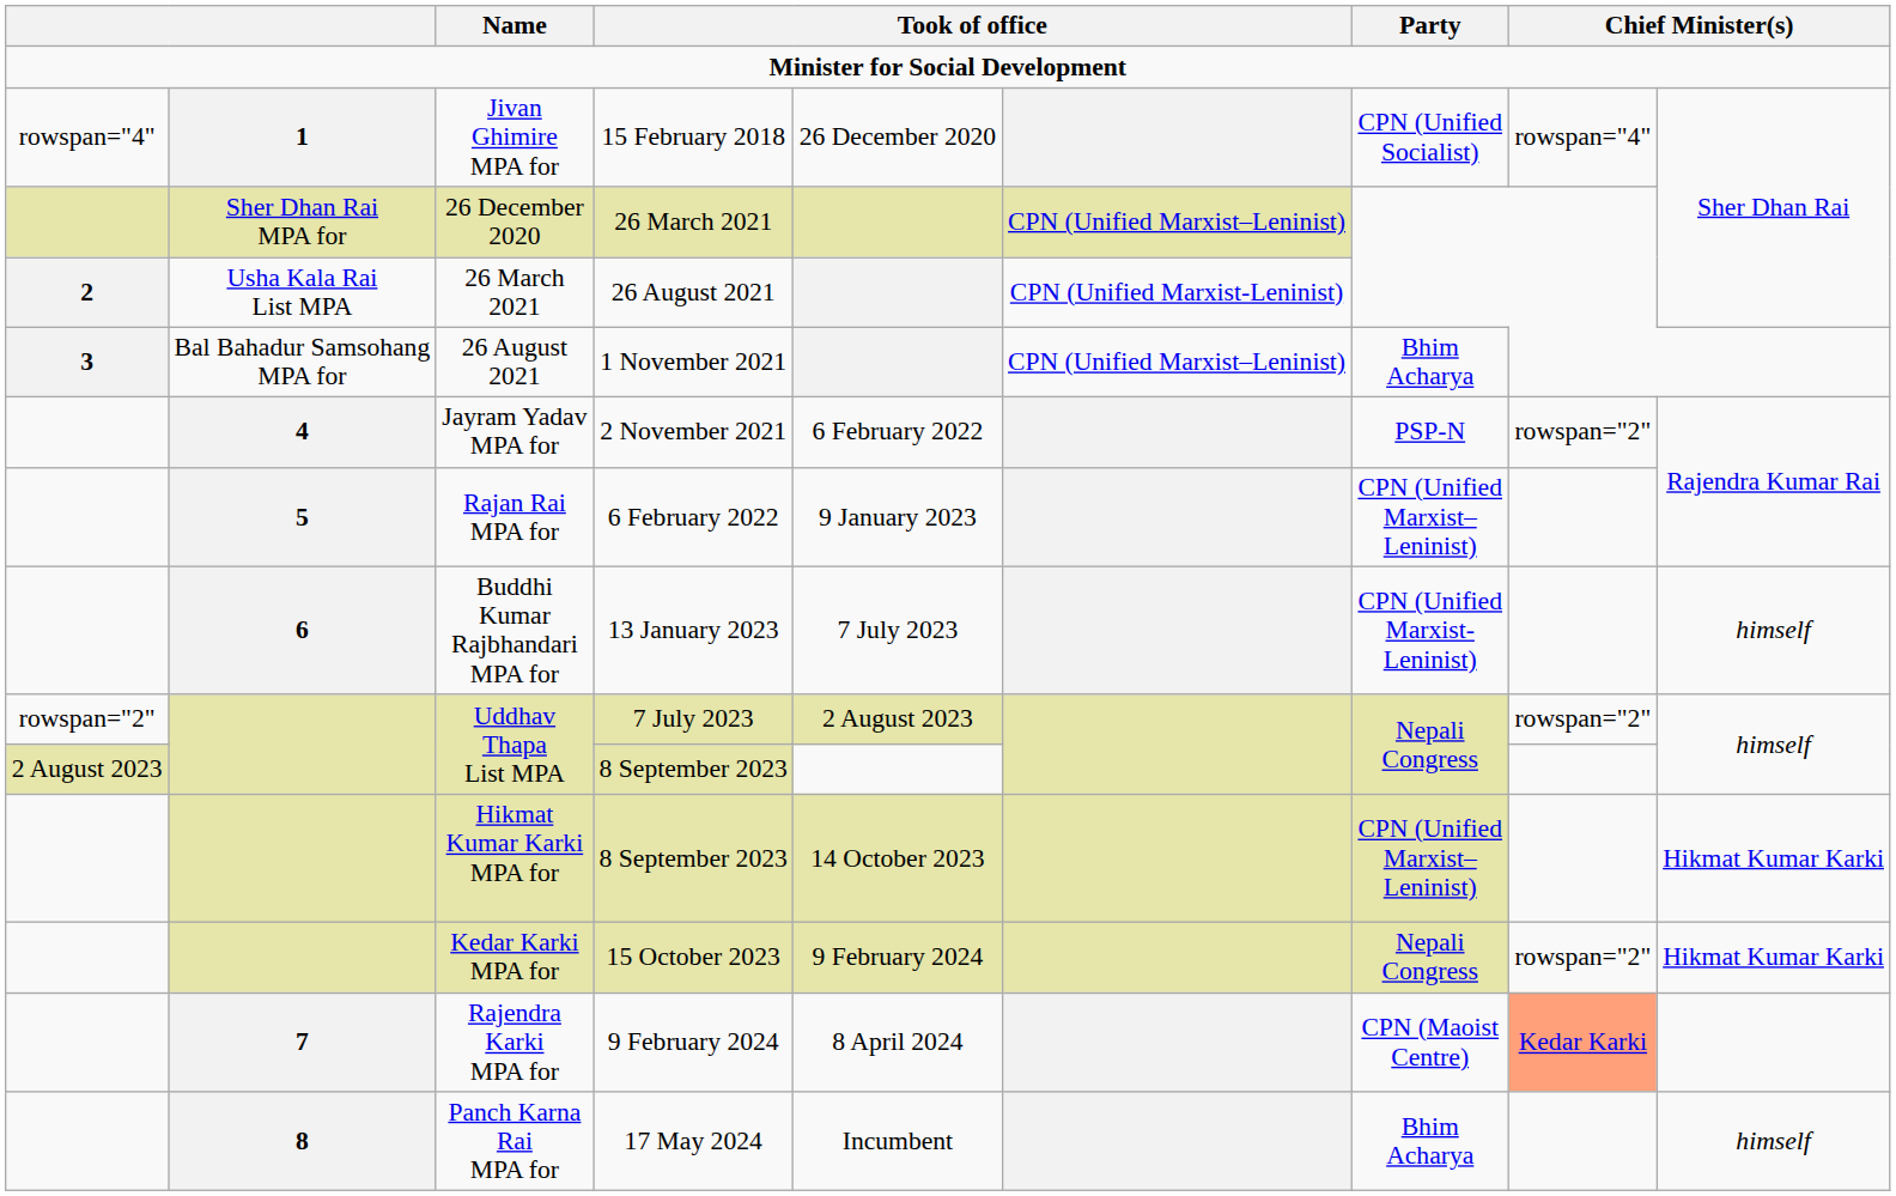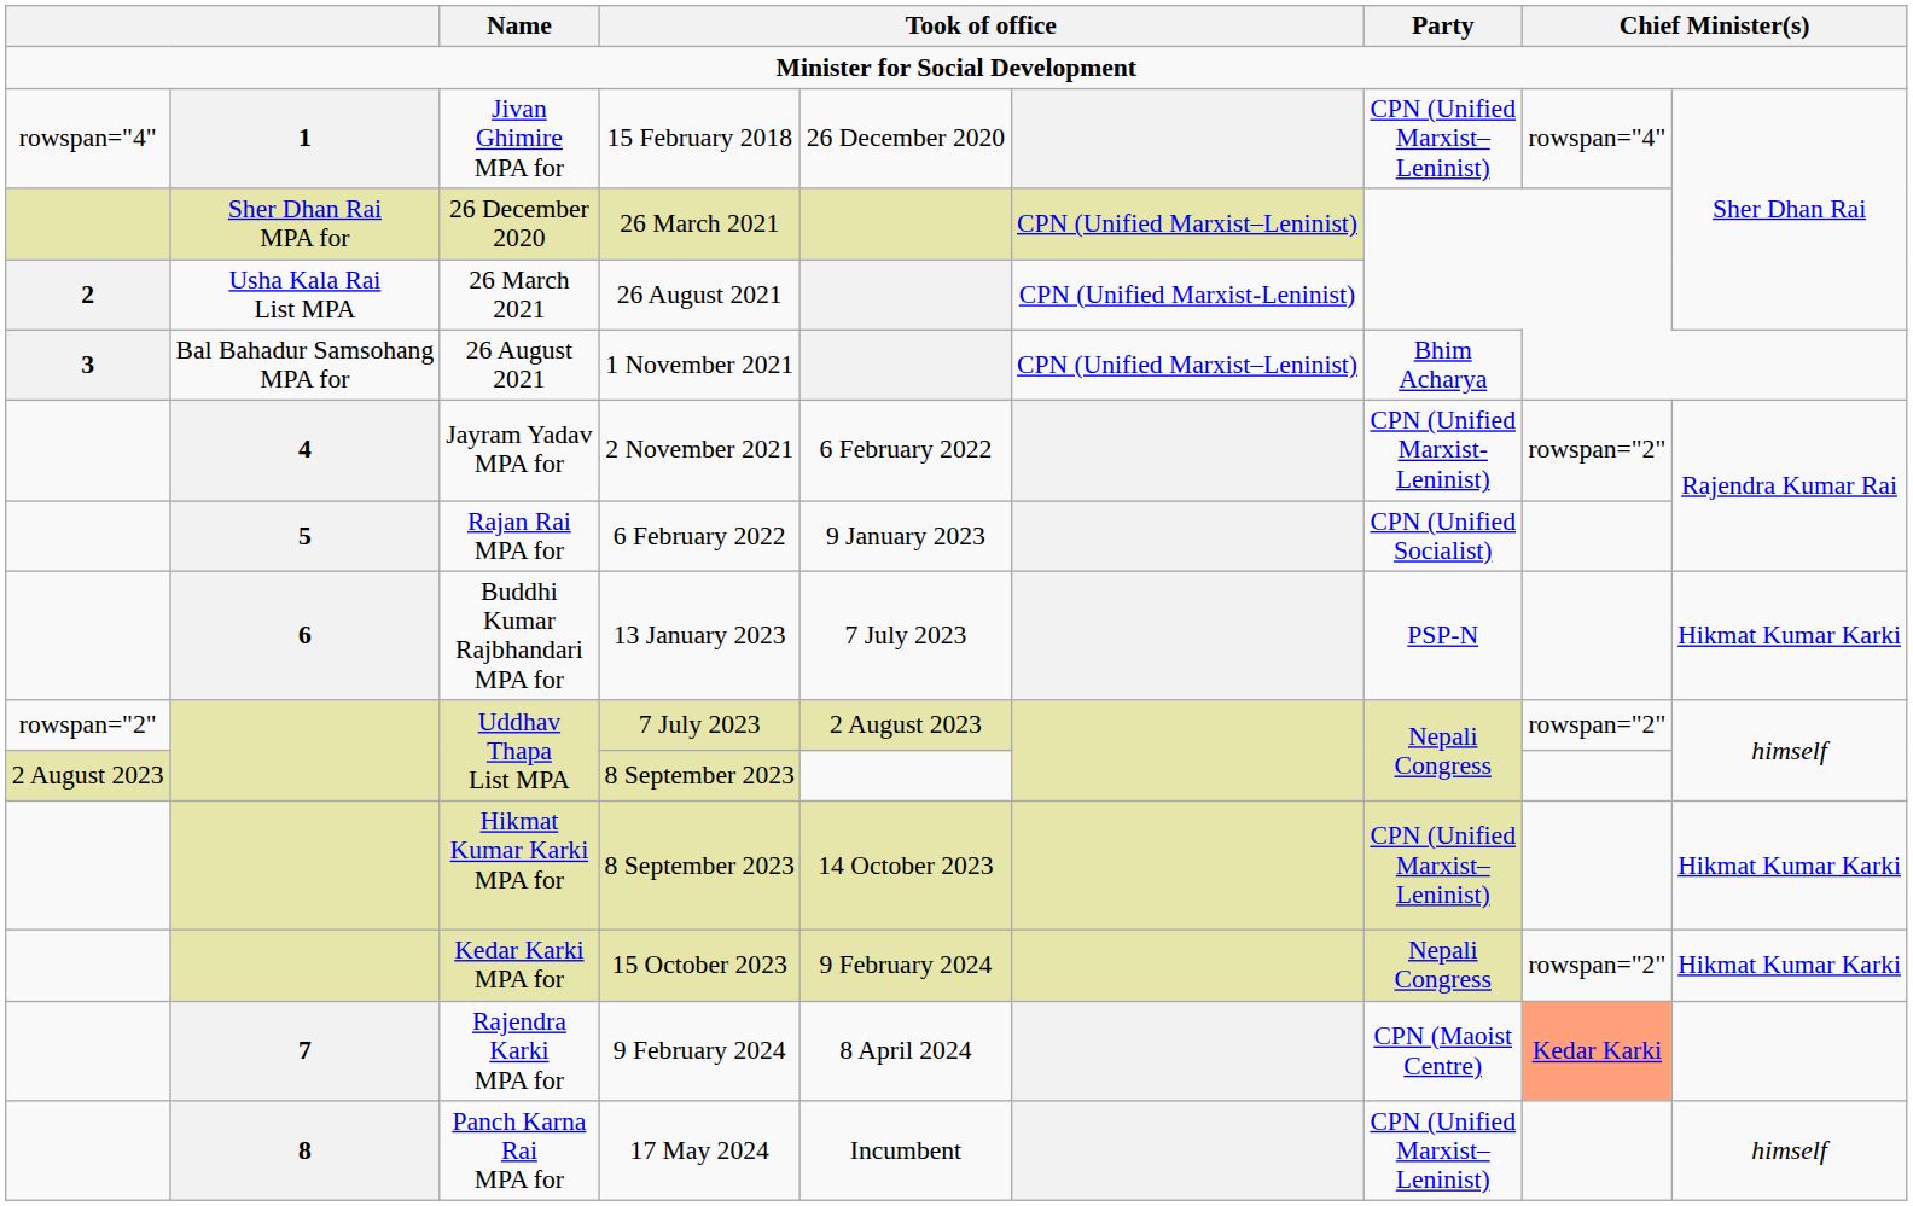Jivan Ghimire MPA for | Party: CPN (Unified Socialist) -> CPN (Unified Marxist–Leninist)
Jayram Yadav MPA for | Party: PSP-N -> CPN (Unified Marxist-Leninist)
Rajan Rai MPA for | Party: CPN (Unified Marxist–Leninist) -> CPN (Unified Socialist)
Buddhi Kumar Rajbhandari MPA for | Party: CPN (Unified Marxist-Leninist) -> PSP-N
Buddhi Kumar Rajbhandari MPA for | column 9: himself -> Hikmat Kumar Karki
Panch Karna Rai MPA for | Party: Bhim Acharya -> CPN (Unified Marxist–Leninist)
